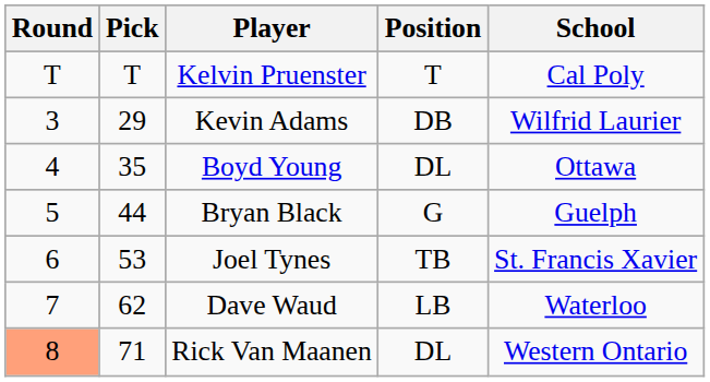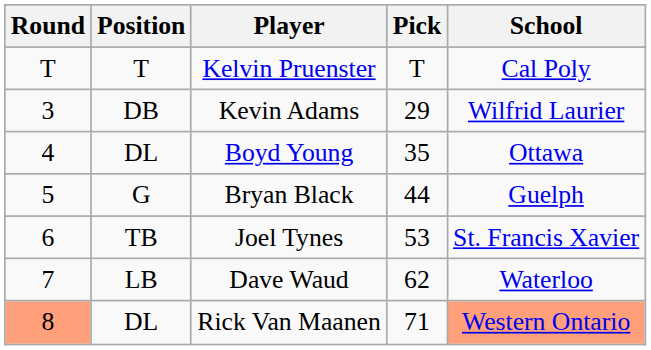columns swapped: Pick <-> Position
Rick Van Maanen | School: no background -> lightsalmon background
